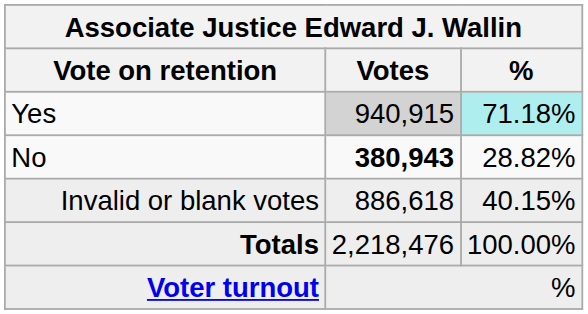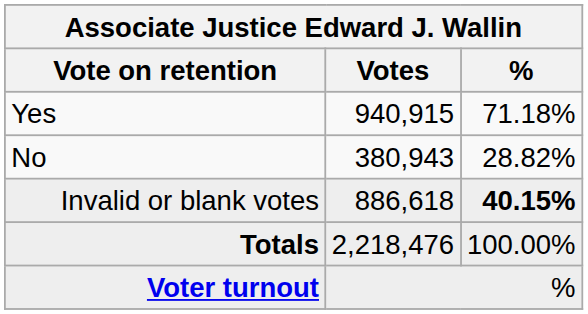Yes | Votes: lightgrey background -> no background
Yes | %: paleturquoise background -> no background
No | Votes: bold -> normal
Invalid or blank votes | %: normal -> bold
